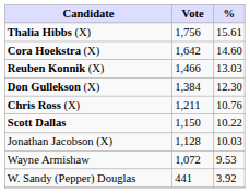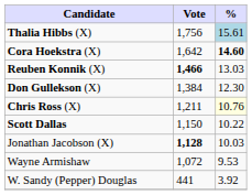Thalia Hibbs (X) | %: no background -> lightblue background
Cora Hoekstra (X) | %: normal -> bold
Reuben Konnik (X) | Vote: normal -> bold
Chris Ross (X) | %: no background -> lightyellow background
Jonathan Jacobson (X) | Vote: normal -> bold
